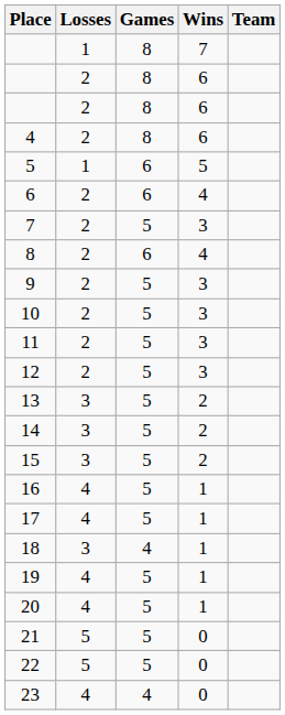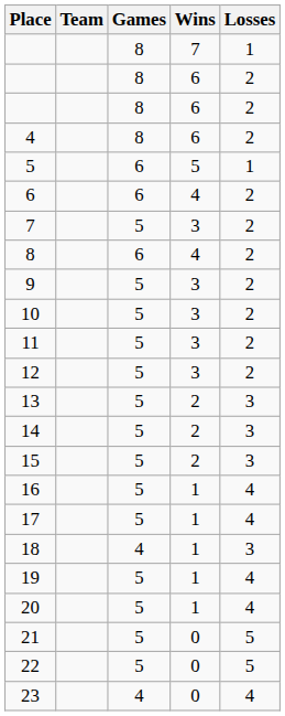columns swapped: Team <-> Losses
